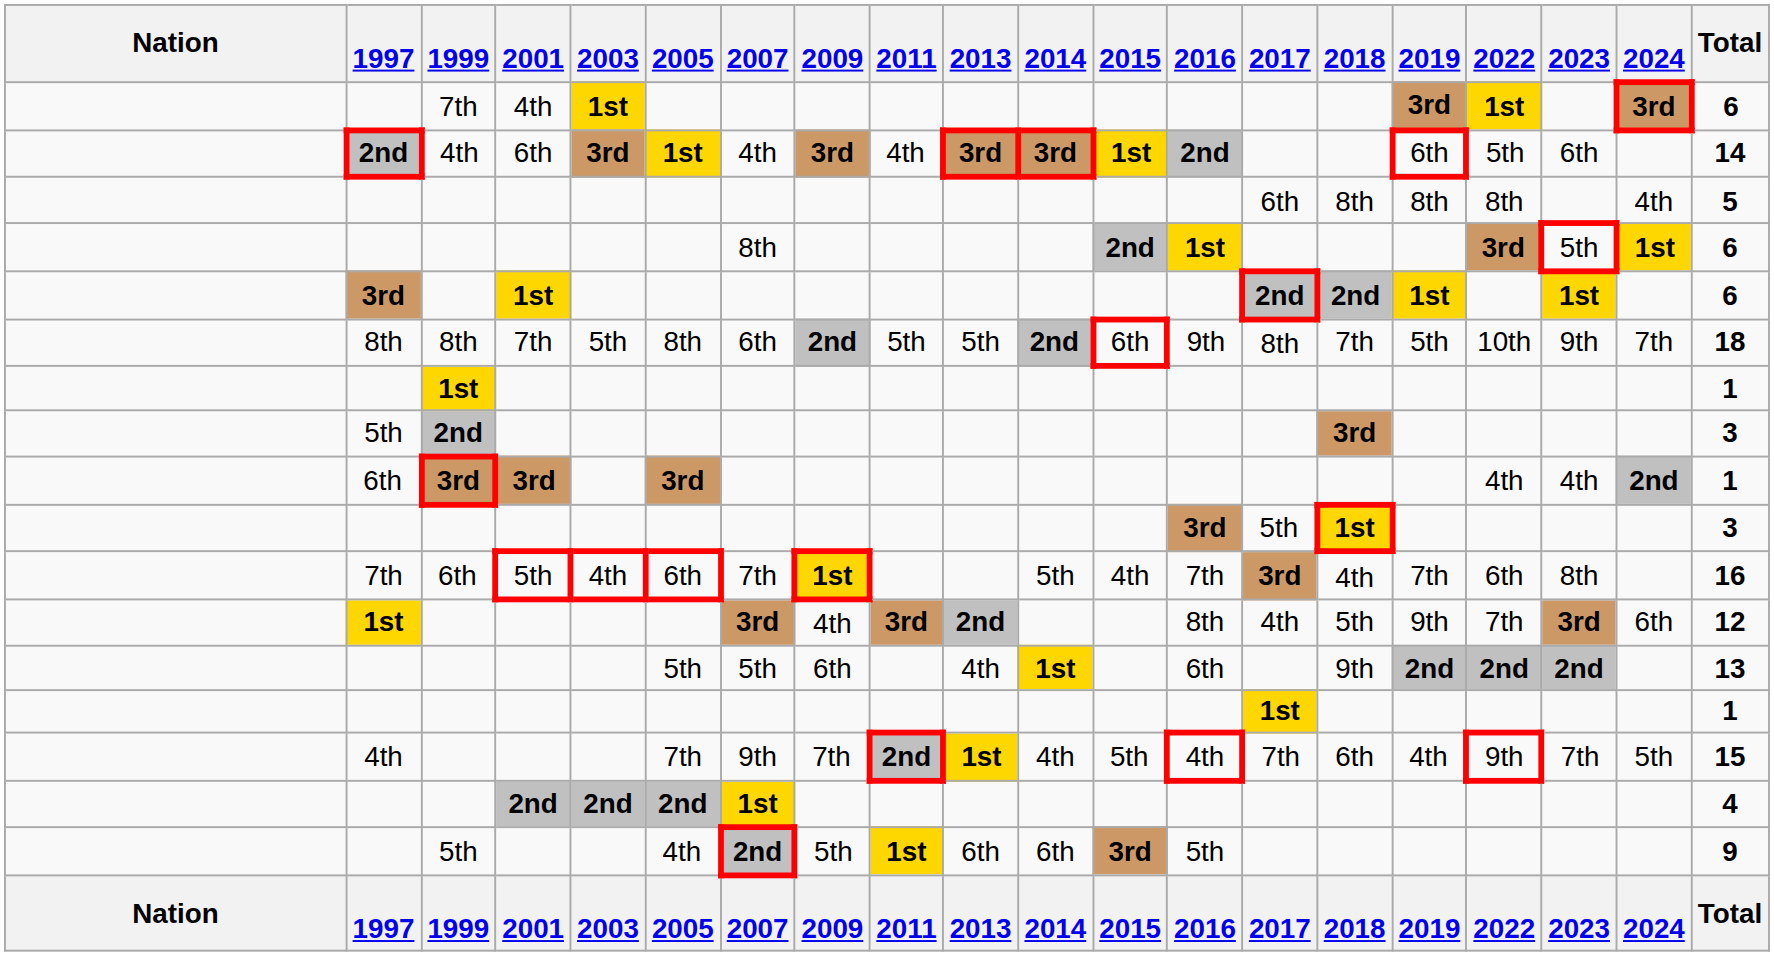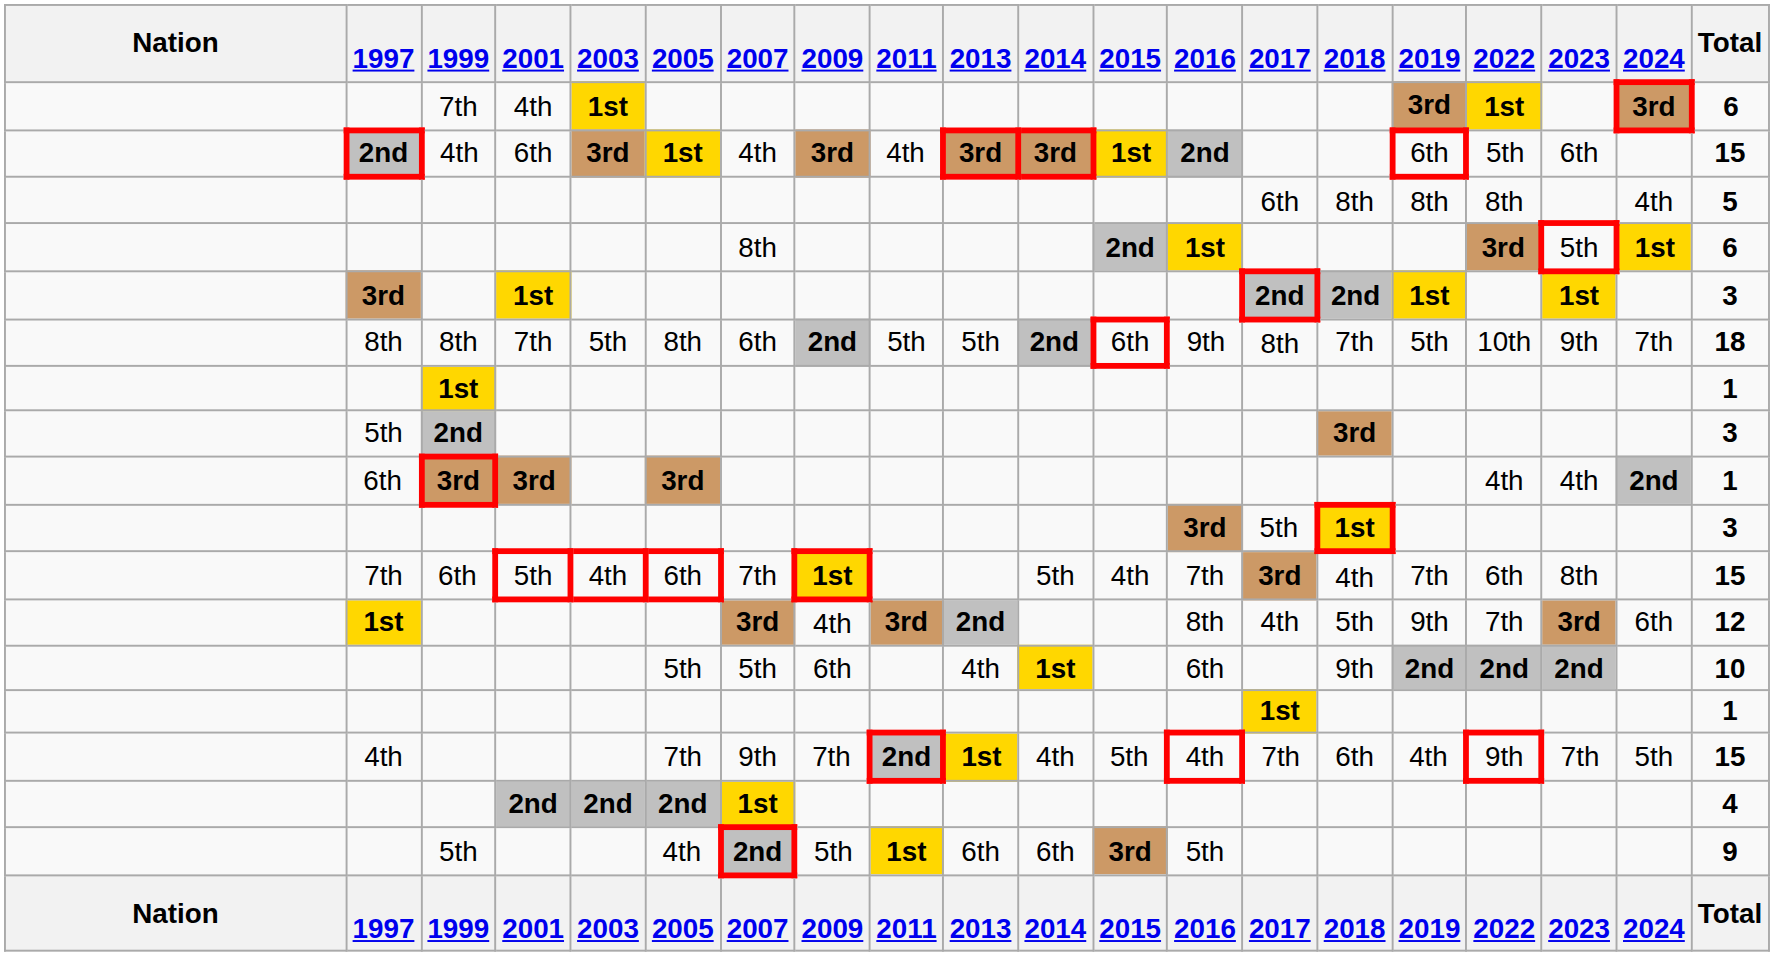row 3 | Total: 14 -> 15
row 6 | Total: 6 -> 3
row 12 | Total: 16 -> 15
row 14 | Total: 13 -> 10
